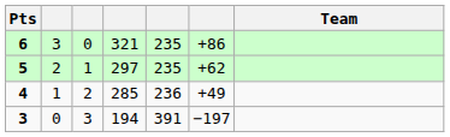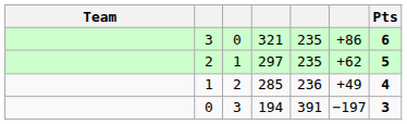columns swapped: Team <-> Pts
